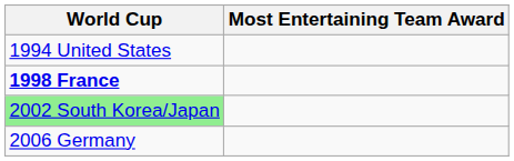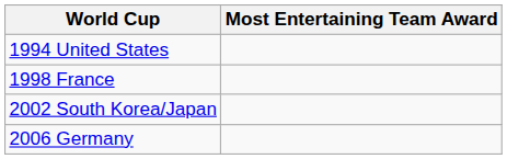1998 France | World Cup: bold -> normal
2002 South Korea/Japan | World Cup: lightgreen background -> no background
